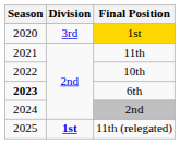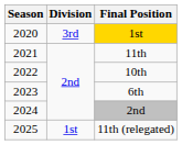6th | Season: bold -> normal
11th (relegated) | Division: bold -> normal
